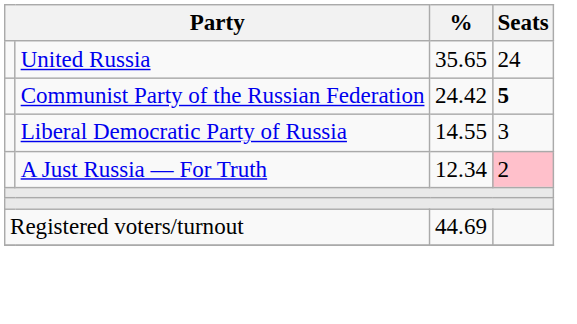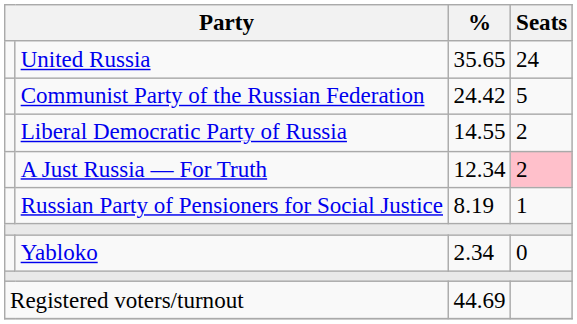Communist Party of the Russian Federation | Seats: bold -> normal
Liberal Democratic Party of Russia | Seats: 3 -> 2
+ row: Russian Party of Pensioners for Social Justice | 8.19 | 1
+ row: Yabloko | 2.34 | 0
